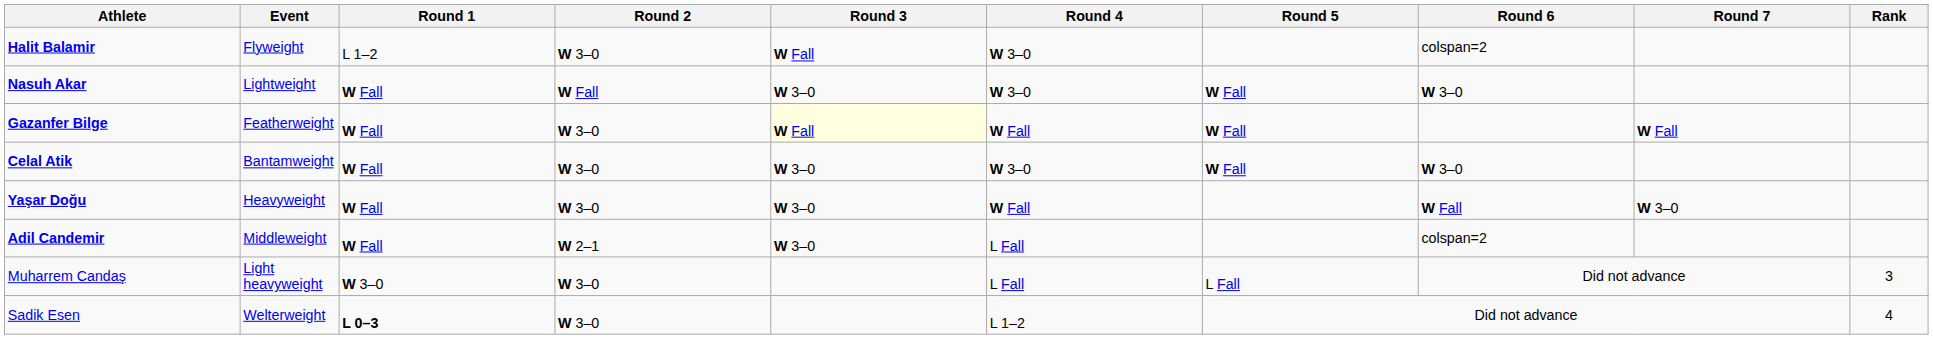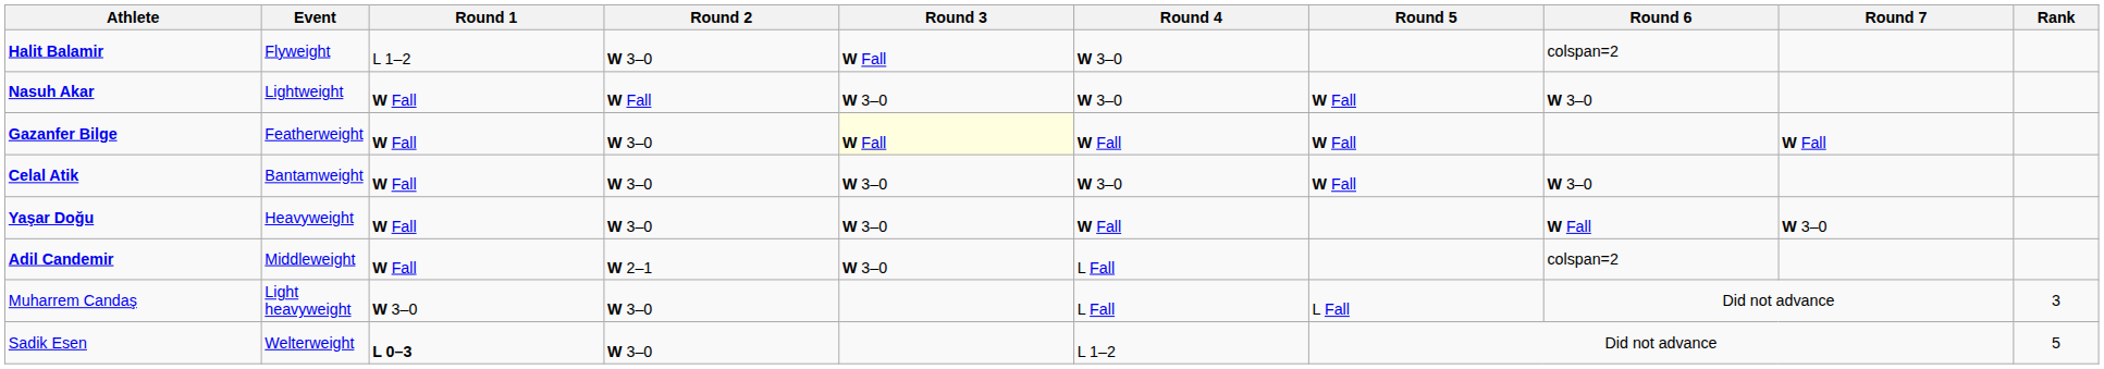Sadik Esen | Rank: 4 -> 5
